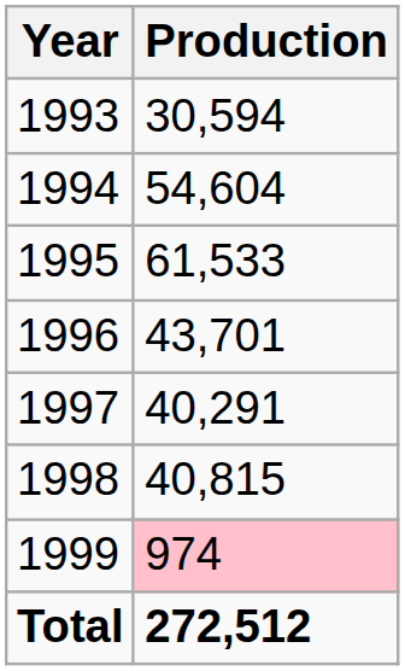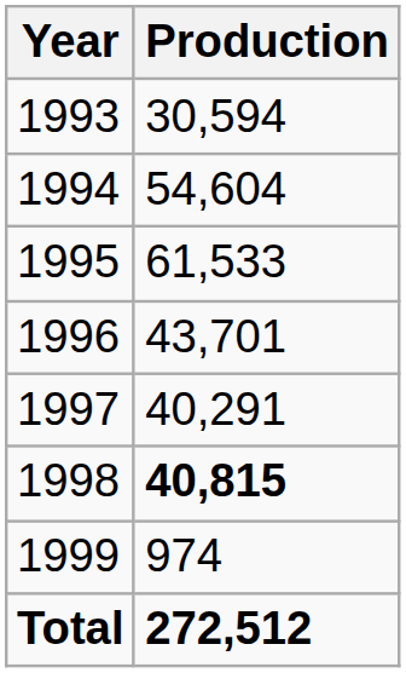1998 | Production: normal -> bold
1999 | Production: pink background -> no background
